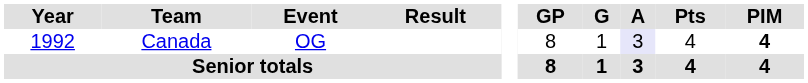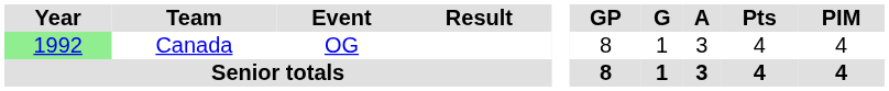Canada | Year: no background -> lightgreen background
Canada | A: lavender background -> no background
Canada | PIM: bold -> normal
